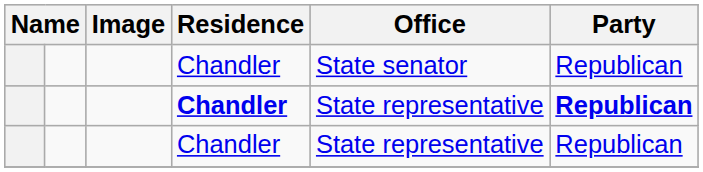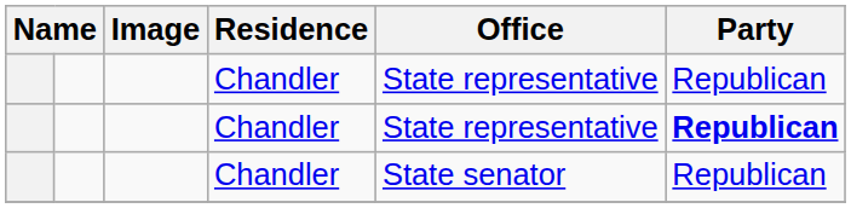row 2 | Office: State senator -> State representative
row 3 | Residence: bold -> normal
row 4 | Office: State representative -> State senator
